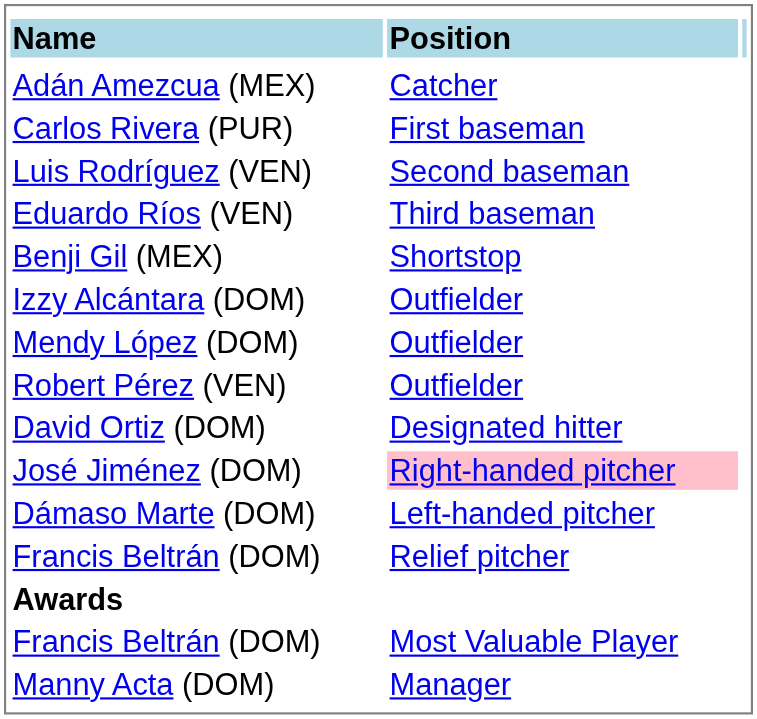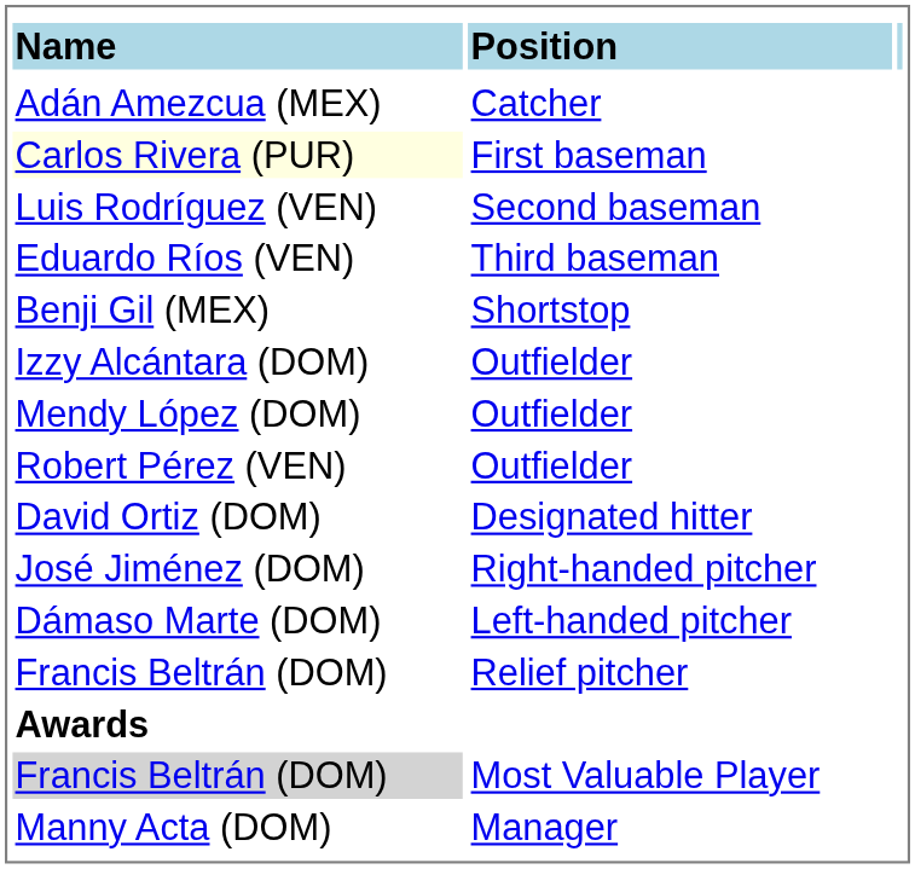Carlos Rivera (PUR) | column 1: no background -> lightyellow background
José Jiménez (DOM) | column 2: pink background -> no background
Francis Beltrán (DOM) / Most Valuable Player | column 1: no background -> lightgrey background
